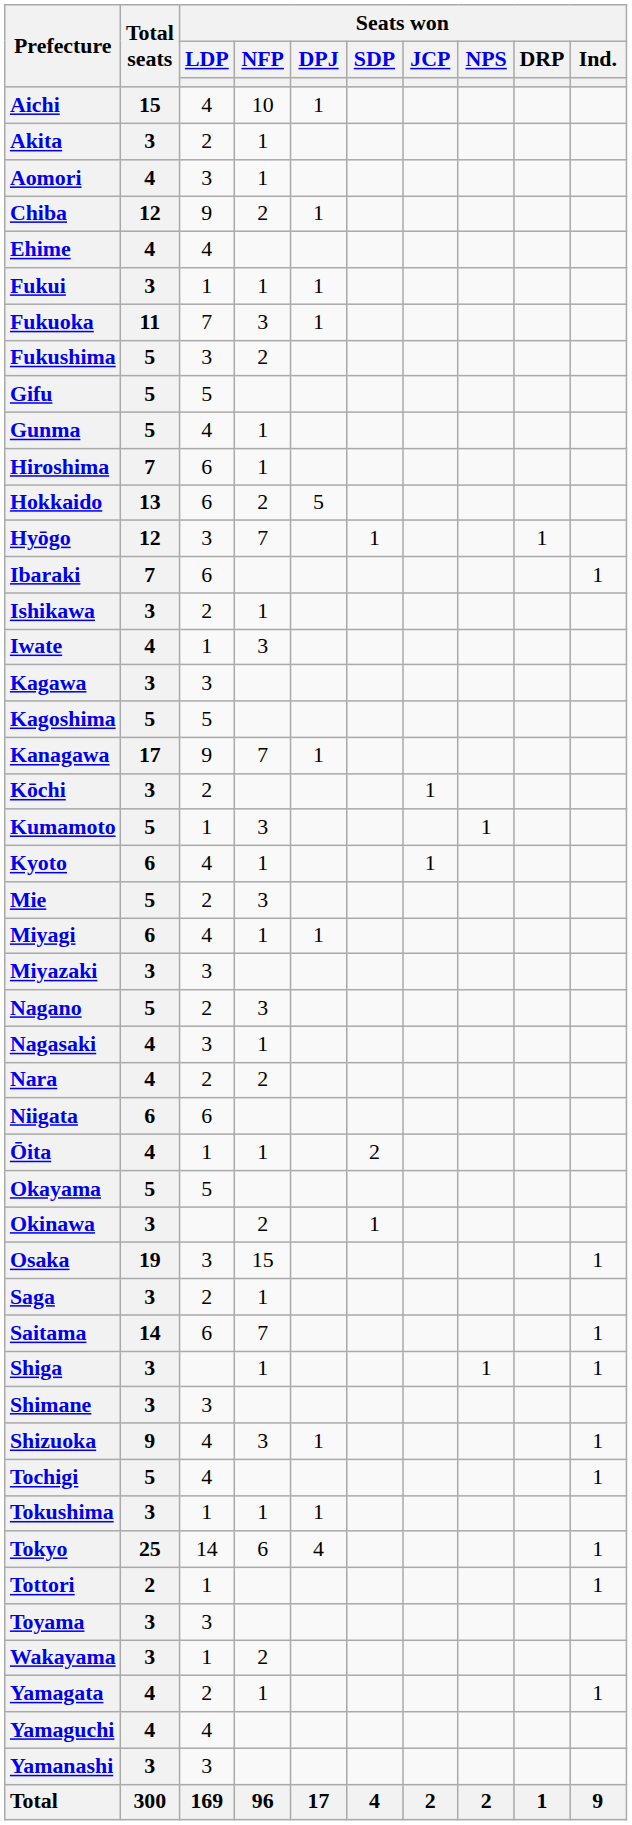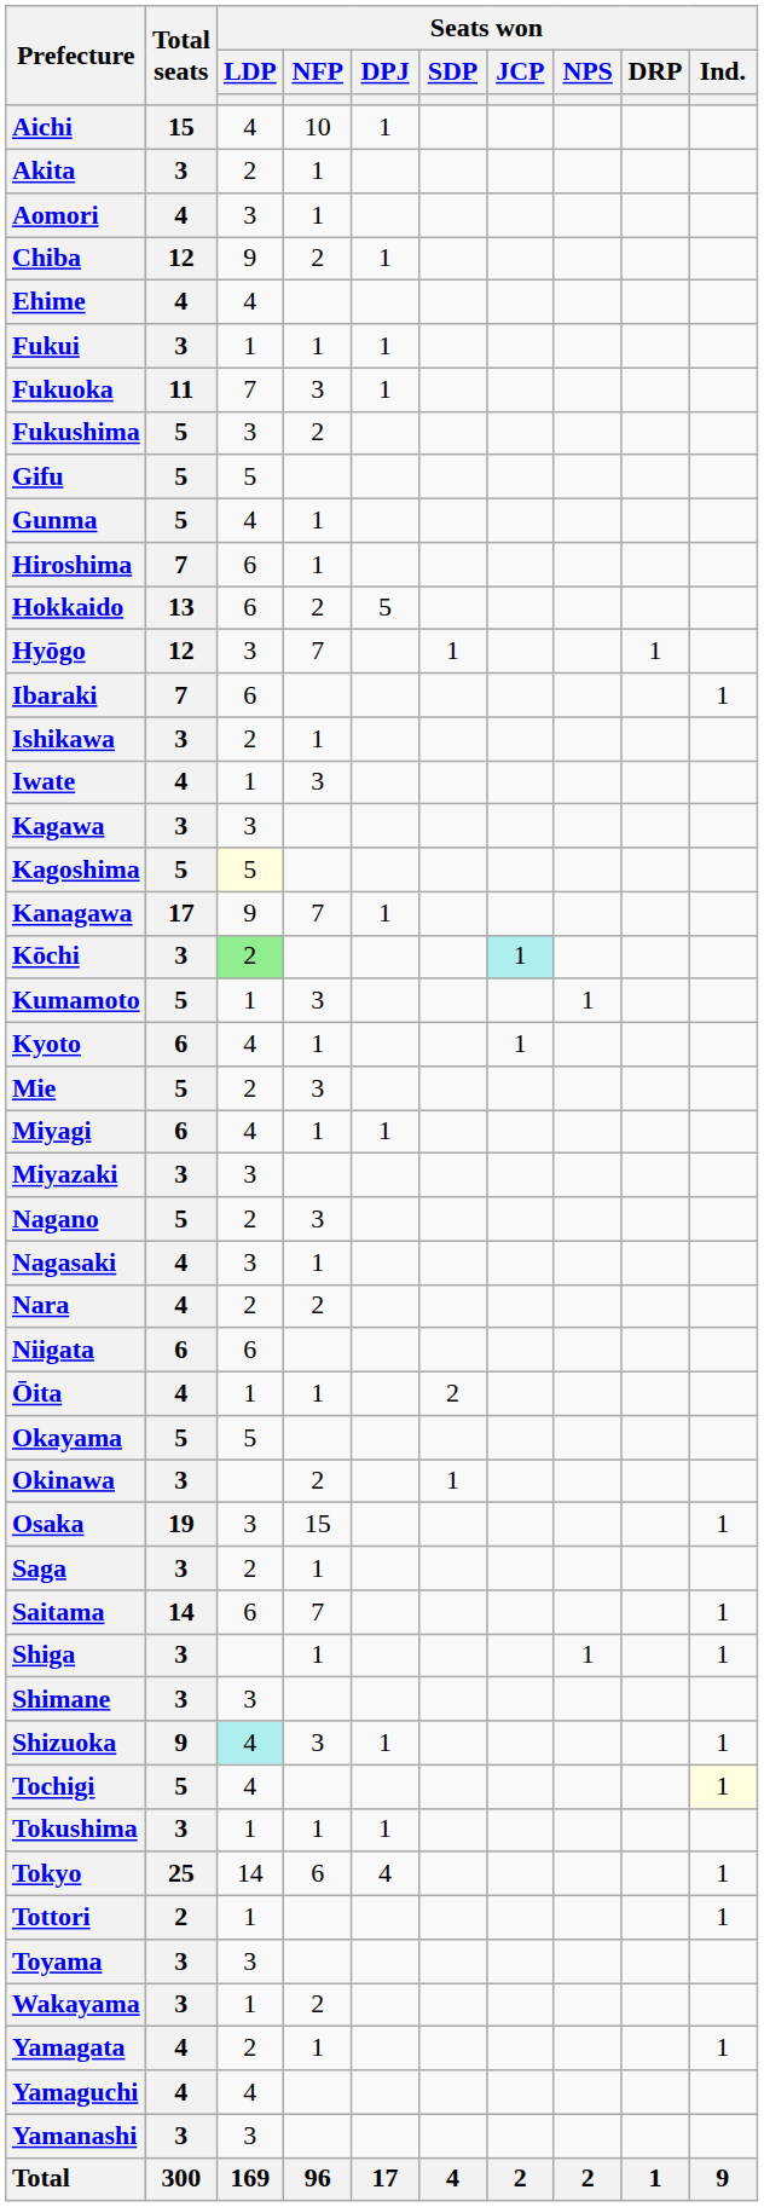Kagoshima | Seats won / LDP: no background -> lightyellow background
Kōchi | Seats won / LDP: no background -> lightgreen background
Kōchi | Seats won / JCP: no background -> paleturquoise background
Shizuoka | Seats won / LDP: no background -> paleturquoise background
Tochigi | Seats won / Ind.: no background -> lightyellow background
